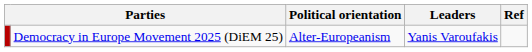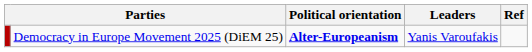Democracy in Europe Movement 2025 (DiEM 25) | Political orientation: normal -> bold
